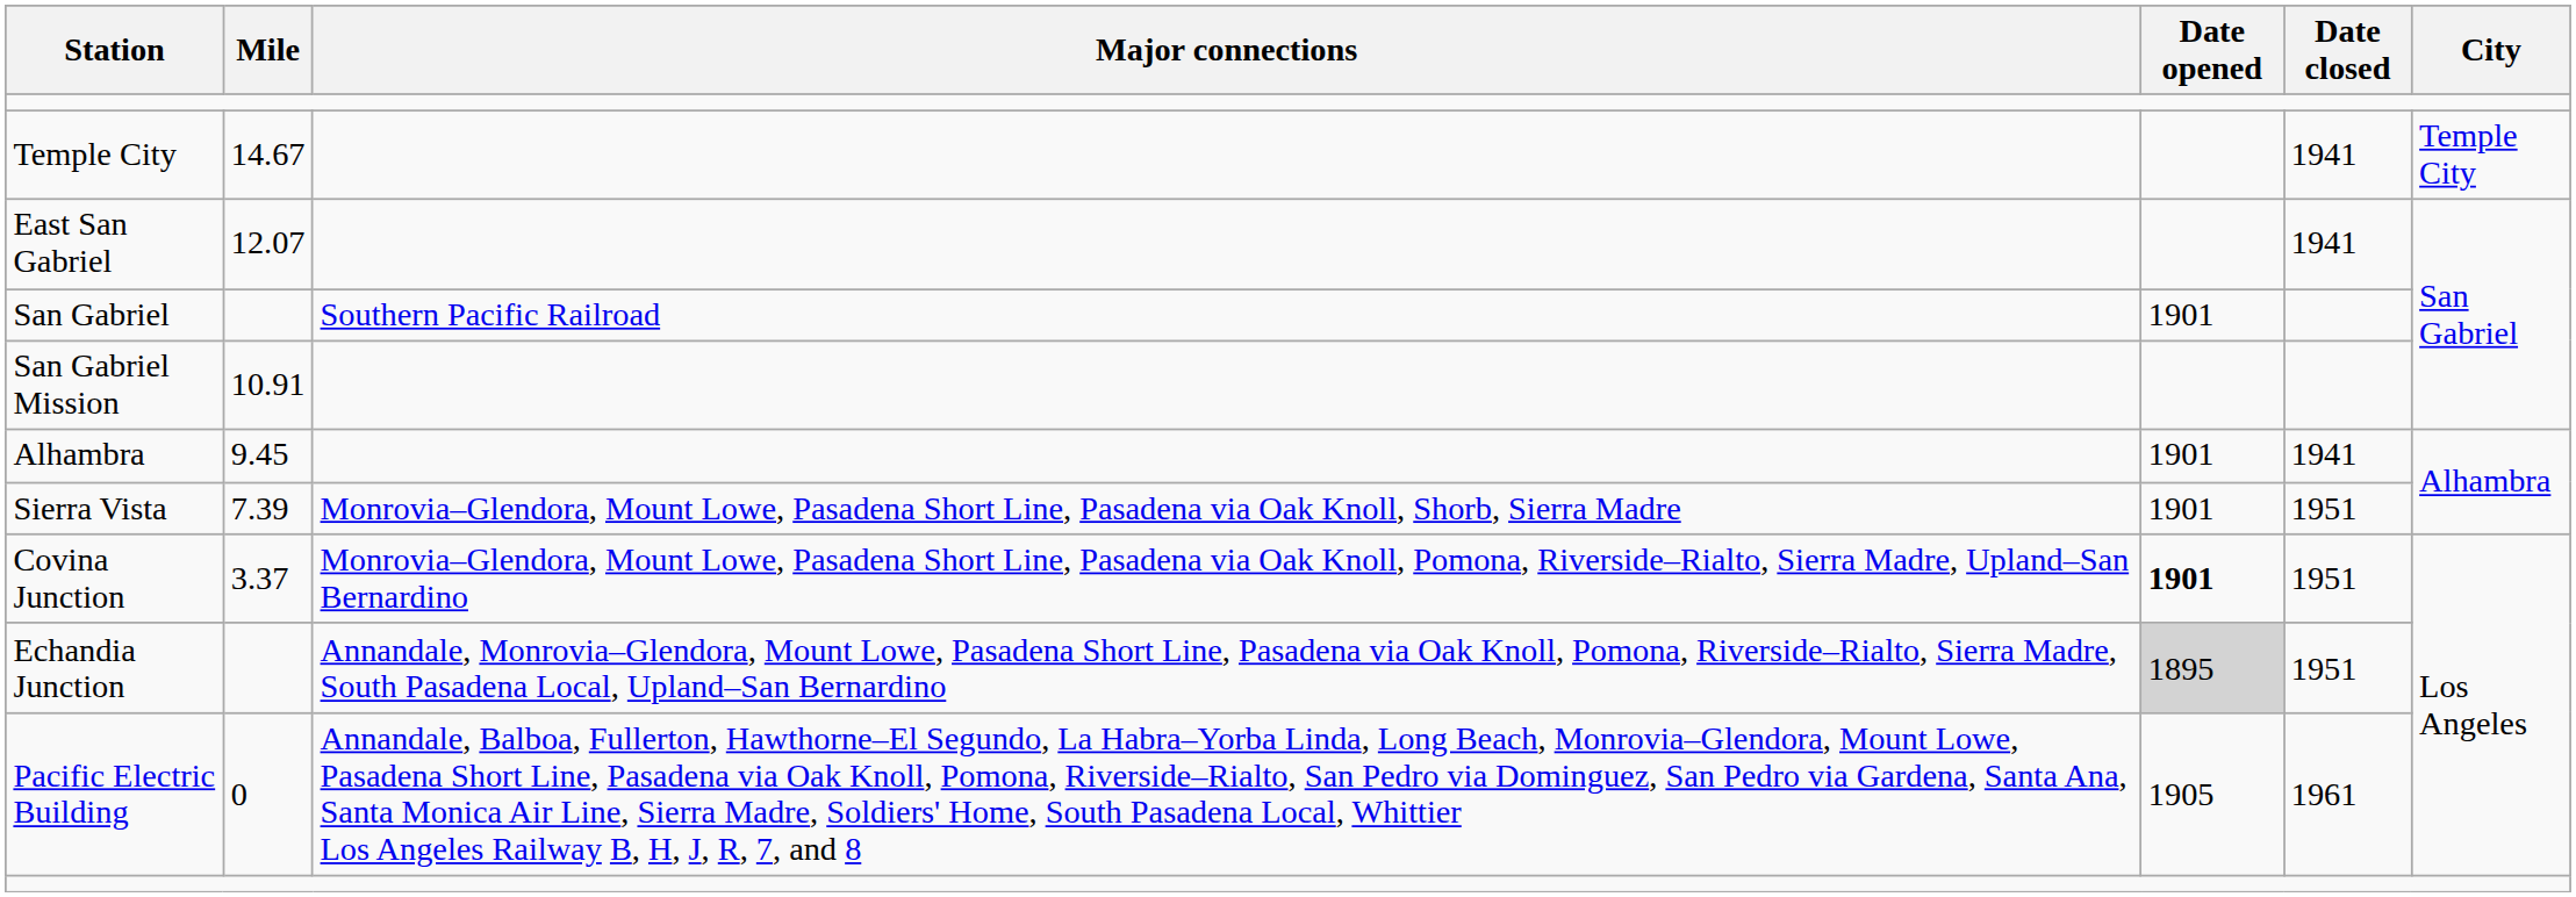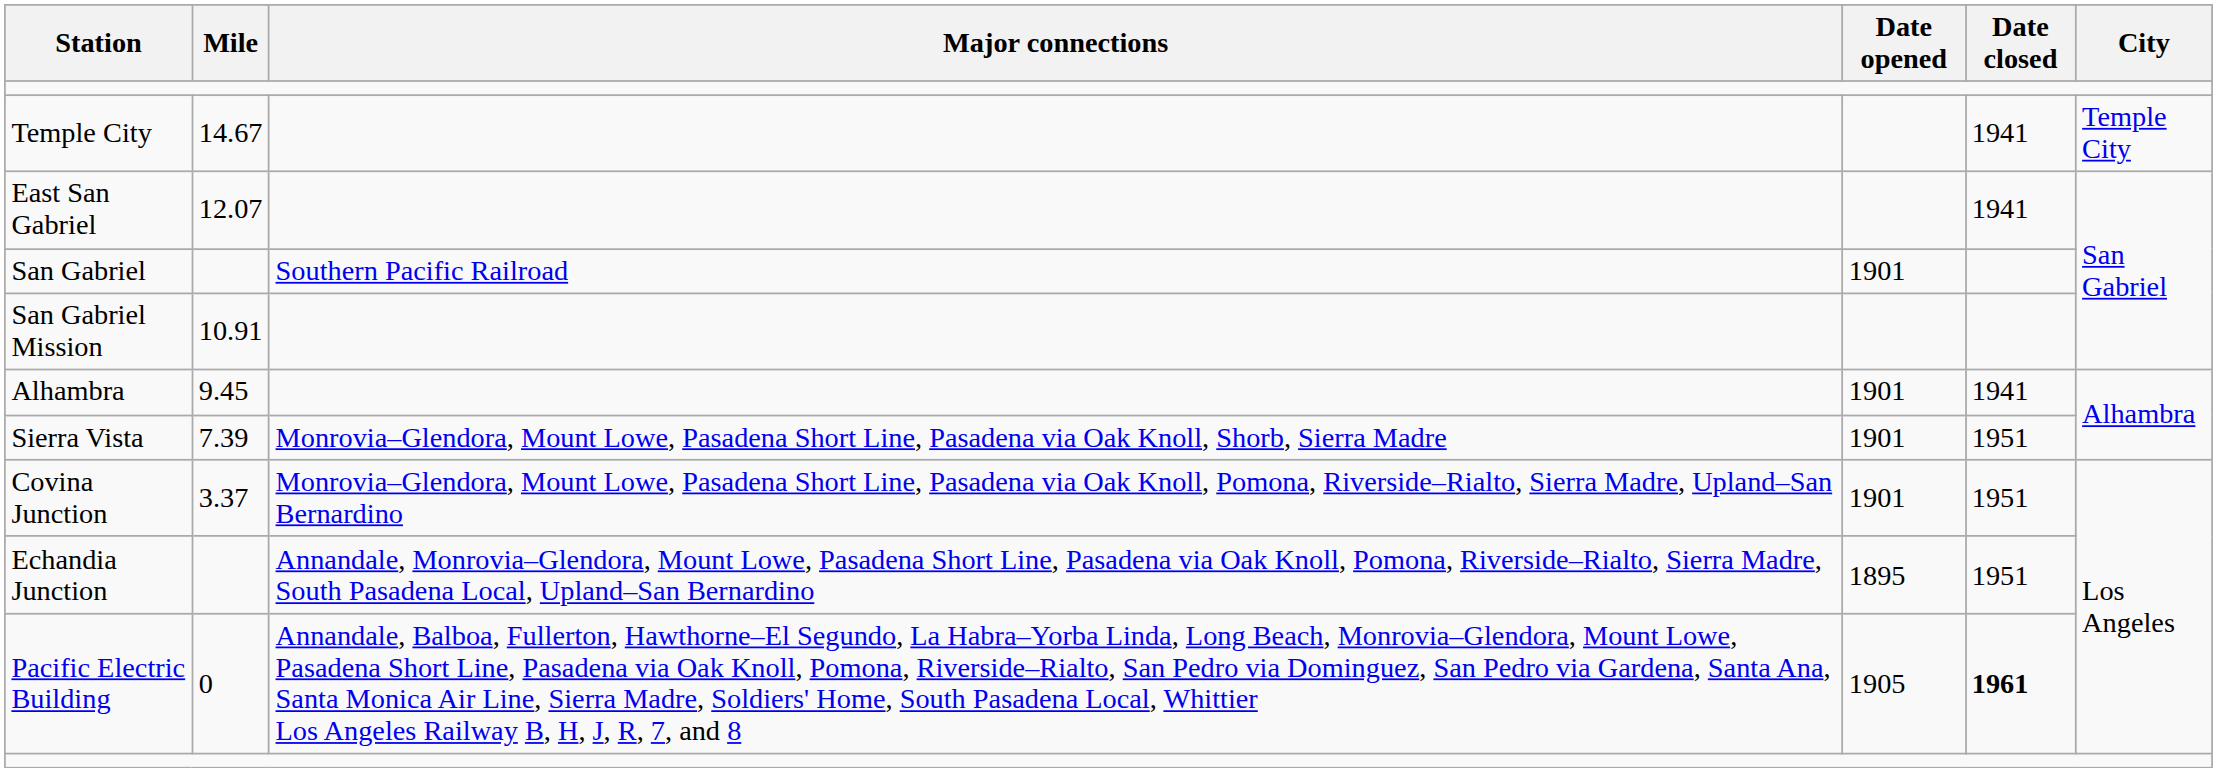Covina Junction | Date opened: bold -> normal
Echandia Junction | Date opened: lightgrey background -> no background
Pacific Electric Building | Date closed: normal -> bold
